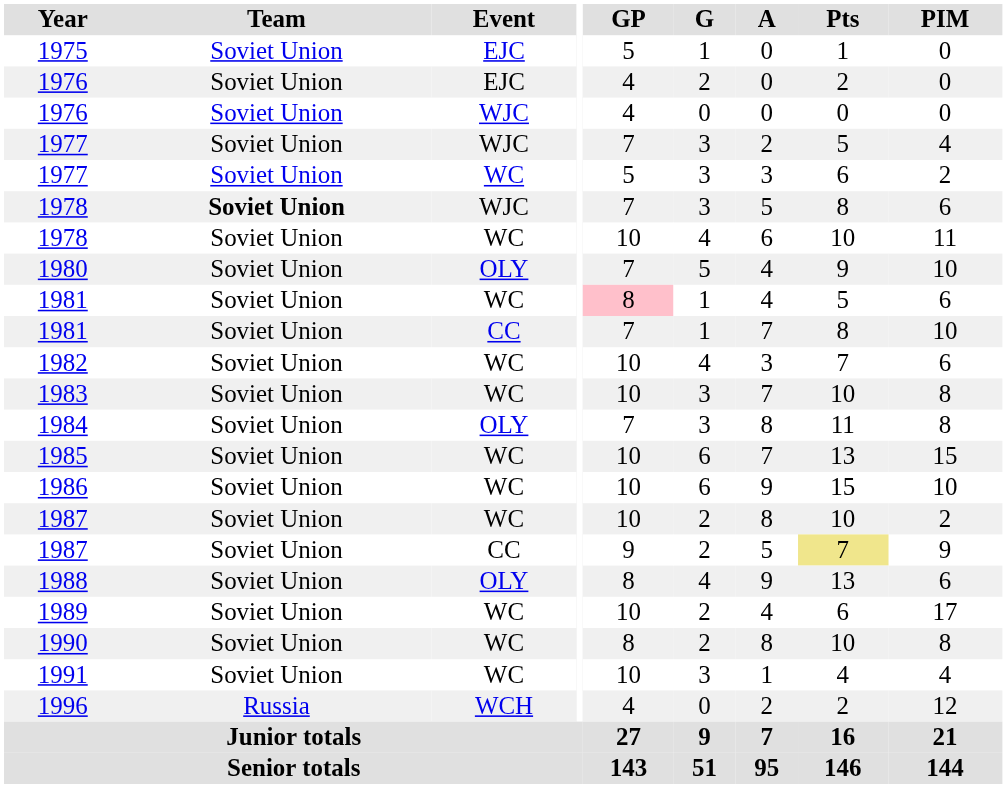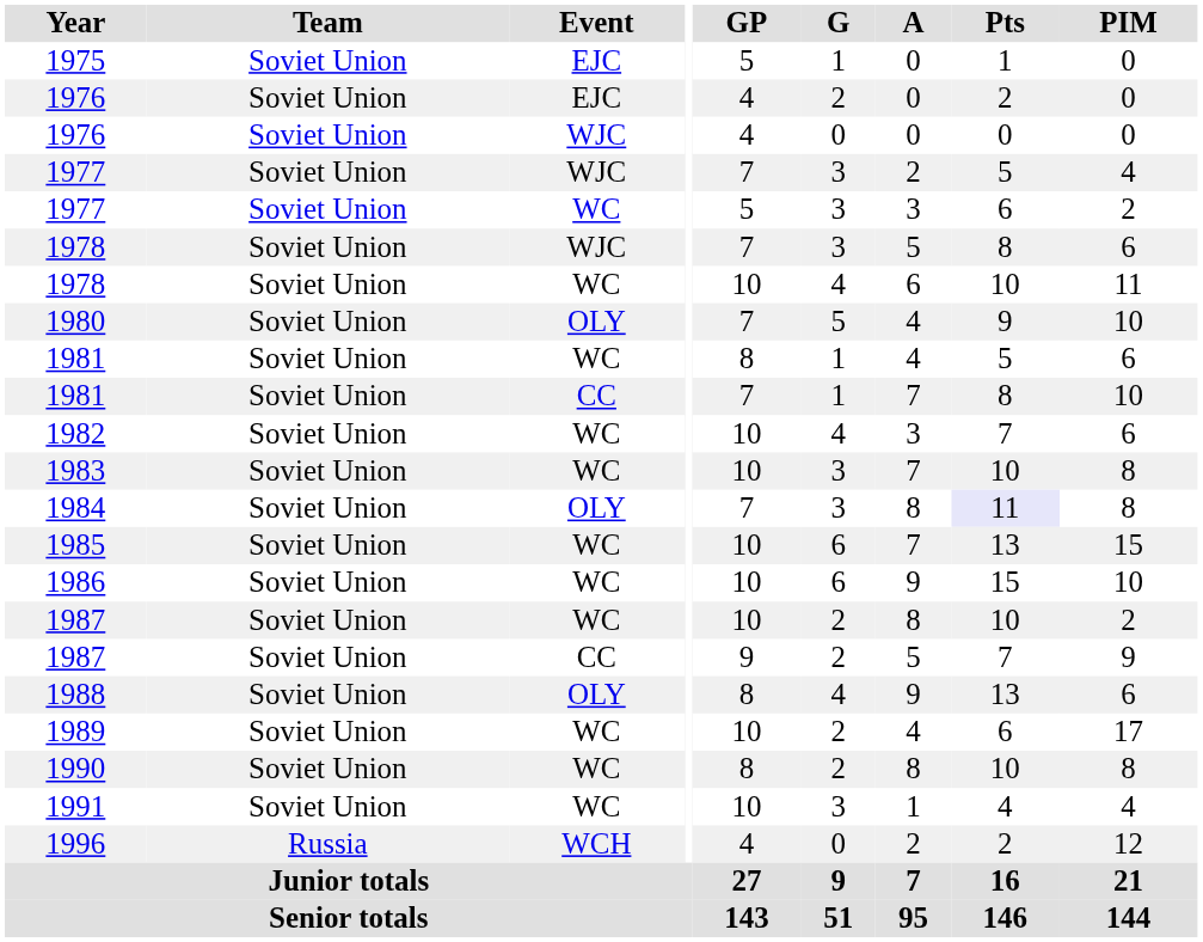1978 / WJC | Team: bold -> normal
1981 / WC | GP: pink background -> no background
1984 | Pts: no background -> lavender background
1987 / CC | Pts: khaki background -> no background
